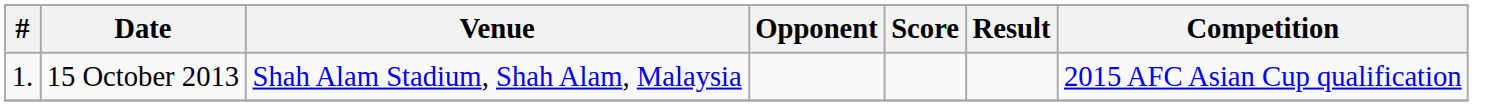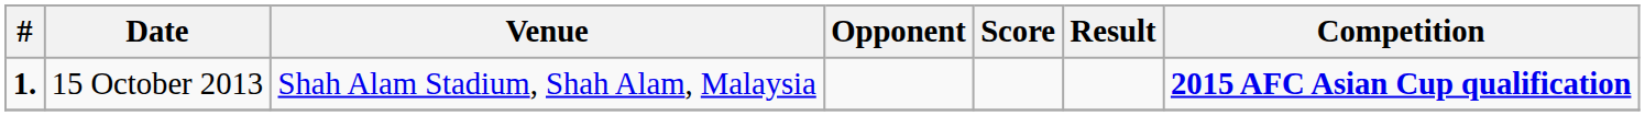15 October 2013 | #: normal -> bold
15 October 2013 | Competition: normal -> bold
